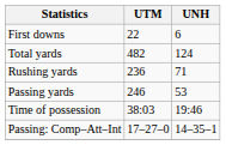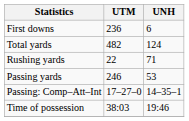First downs | UTM: 22 -> 236
Rushing yards | UTM: 236 -> 22
rows swapped: Passing: Comp–Att–Int <-> Time of possession
